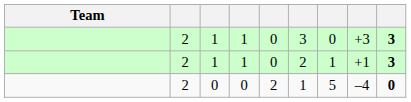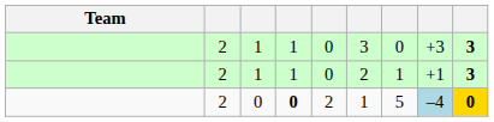row 4 | column 4: normal -> bold
row 4 | column 8: no background -> lightblue background
row 4 | column 9: no background -> gold background
